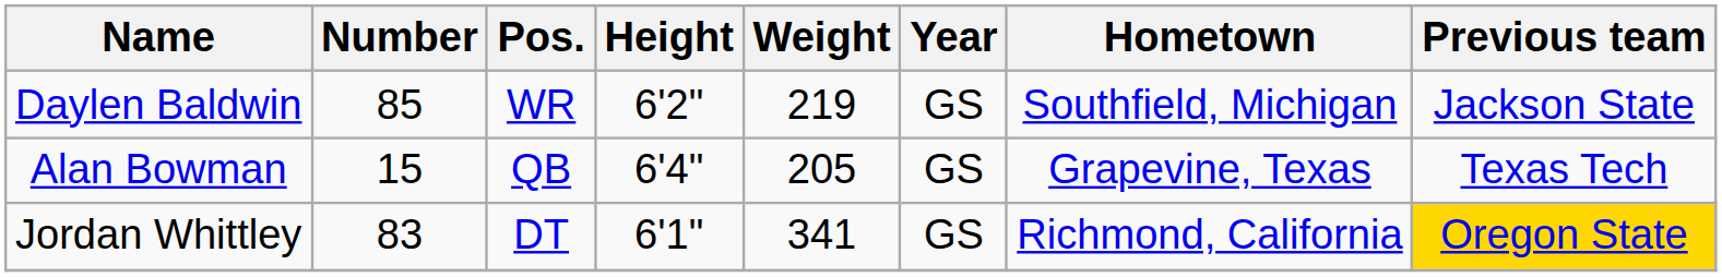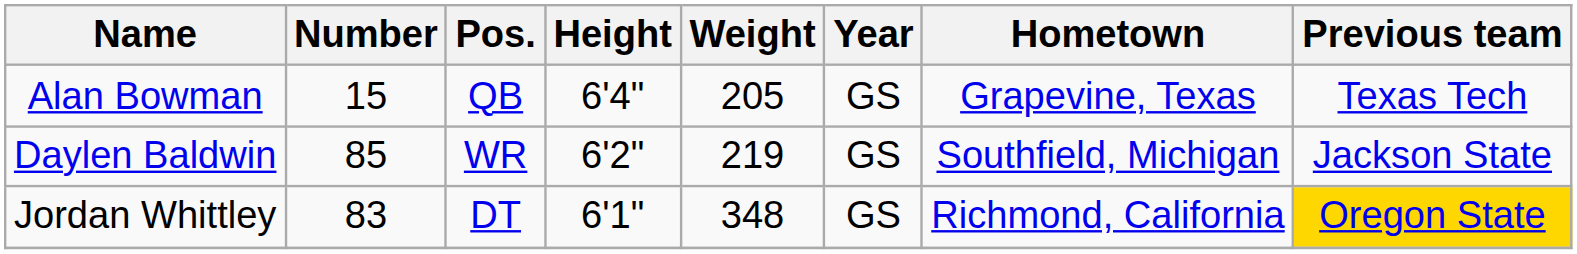rows swapped: Daylen Baldwin <-> Alan Bowman
Jordan Whittley | Weight: 341 -> 348
